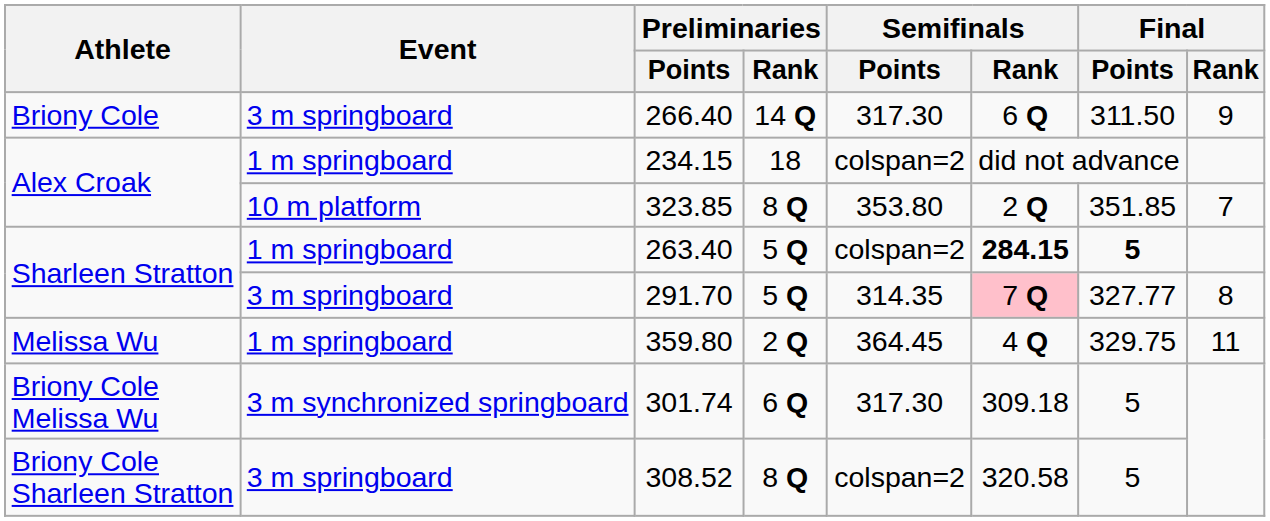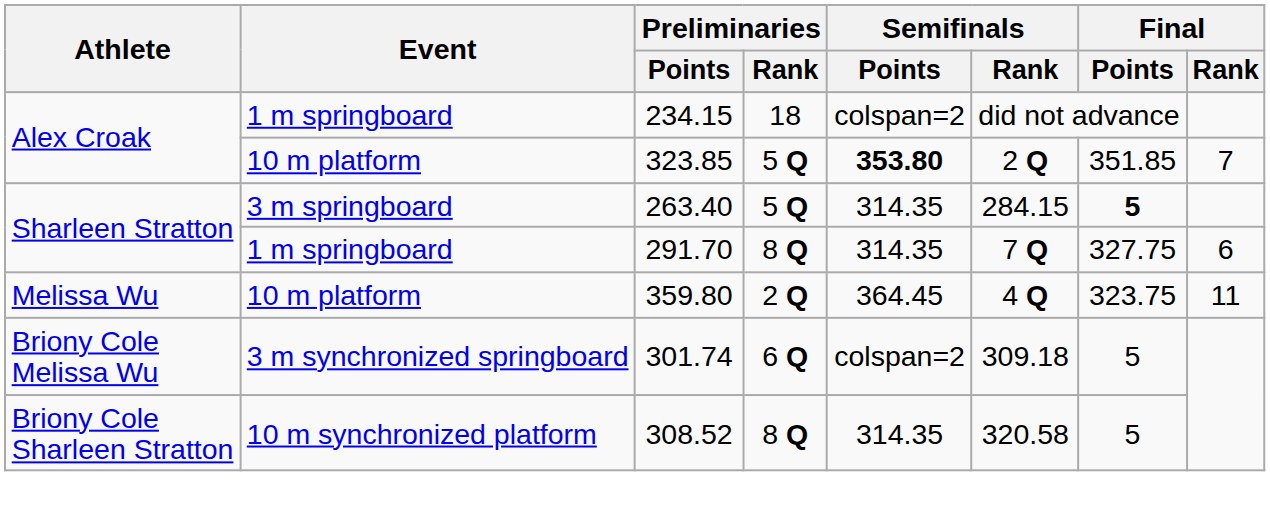- row: Briony Cole | 3 m springboard | 266.40 | 14 Q | 317.30 | 6 Q | 311.50 | 9
323.85 | Preliminaries / Rank: 8 Q -> 5 Q
323.85 | Semifinals / Points: normal -> bold
263.40 | Event: 1 m springboard -> 3 m springboard
263.40 | Semifinals / Points: colspan=2 -> 314.35
263.40 | Semifinals / Rank: bold -> normal
291.70 | Event: 3 m springboard -> 1 m springboard
291.70 | Preliminaries / Rank: 5 Q -> 8 Q
291.70 | Semifinals / Rank: pink background -> no background
291.70 | Final / Points: 327.77 -> 327.75
291.70 | Final / Rank: 8 -> 6
359.80 | Event: 1 m springboard -> 10 m platform
359.80 | Final / Points: 329.75 -> 323.75
301.74 | Semifinals / Points: 317.30 -> colspan=2
308.52 | Event: 3 m springboard -> 10 m synchronized platform
308.52 | Semifinals / Points: colspan=2 -> 314.35
